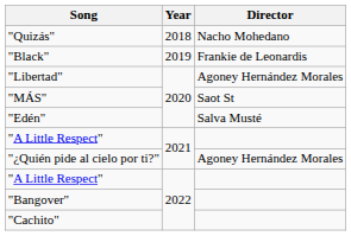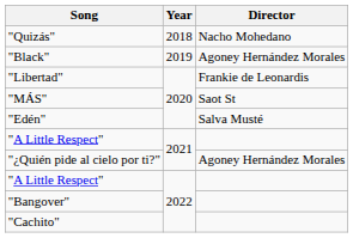"Black" | Director: Frankie de Leonardis -> Agoney Hernández Morales
"Libertad" | Director: Agoney Hernández Morales -> Frankie de Leonardis
